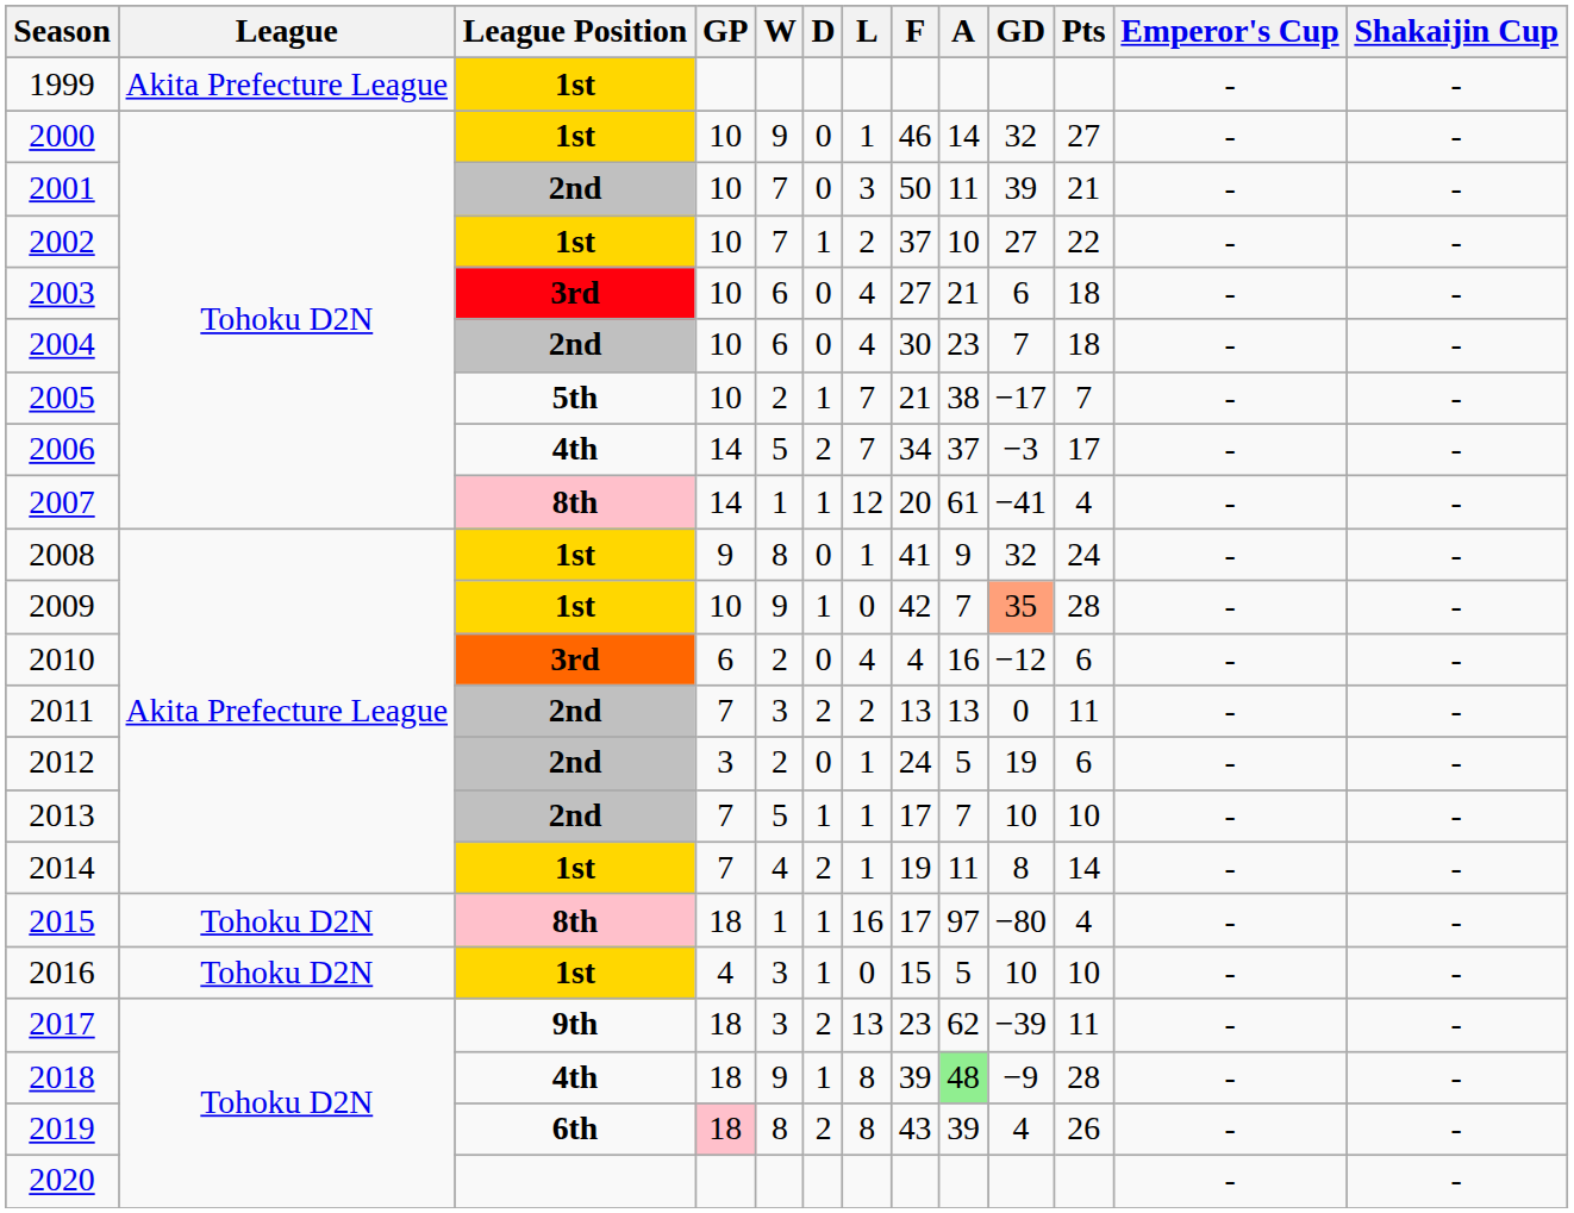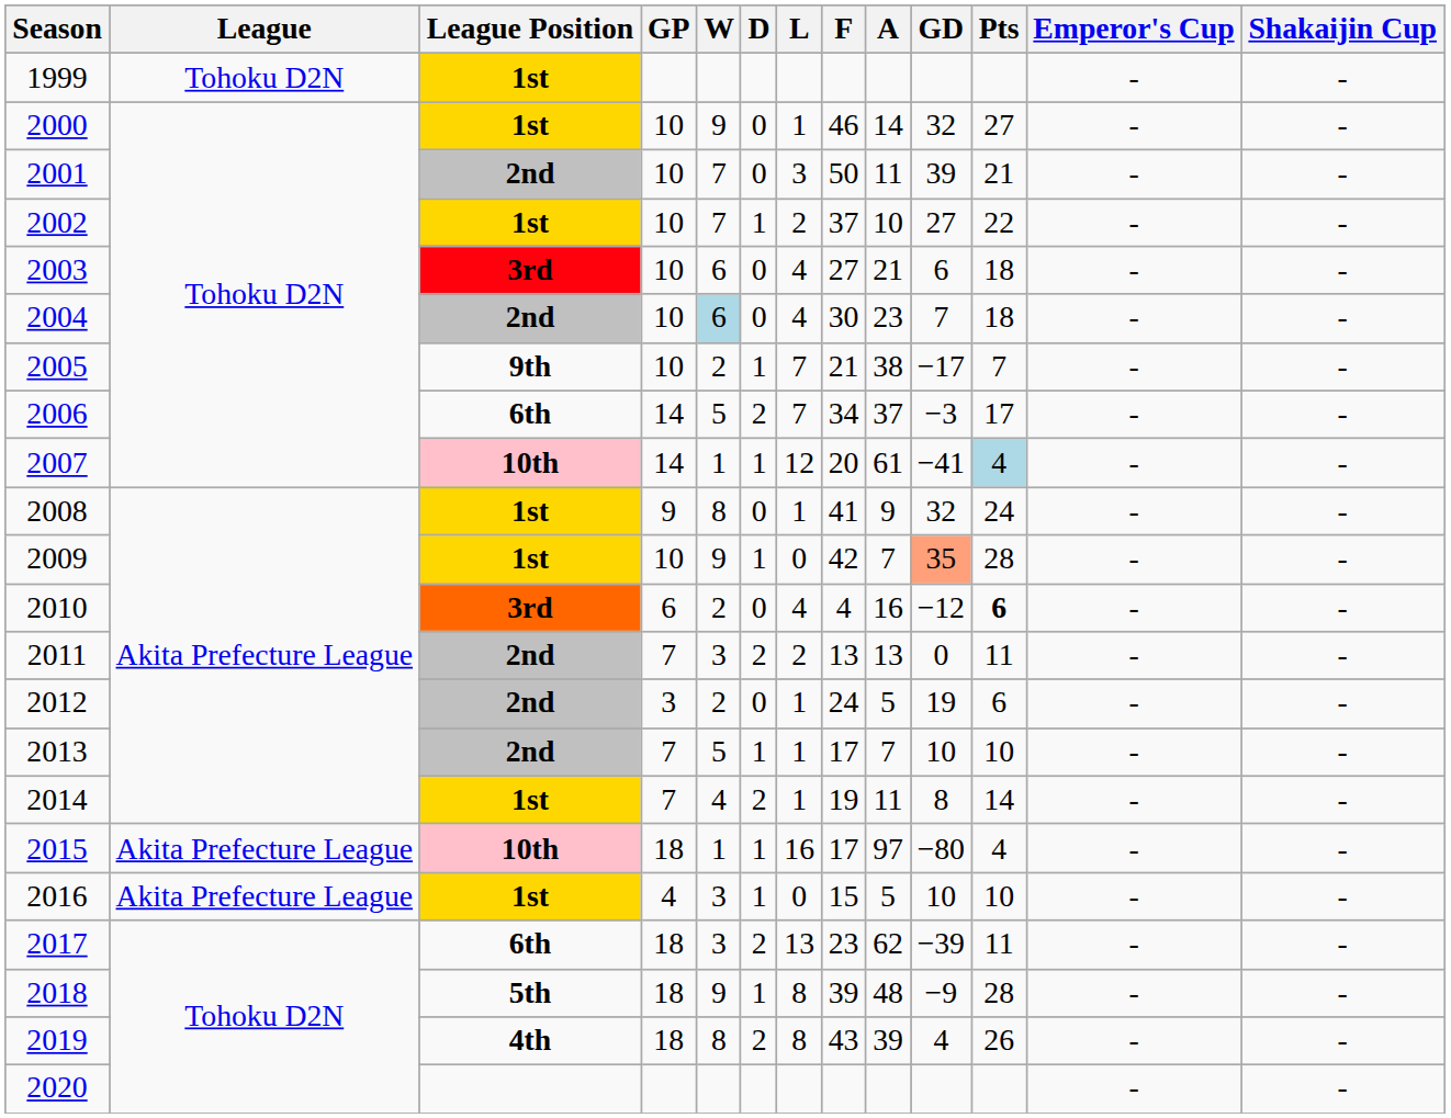1999 | League: Akita Prefecture League -> Tohoku D2N
2004 | W: no background -> lightblue background
2005 | League Position: 5th -> 9th
2006 | League Position: 4th -> 6th
2007 | League Position: 8th -> 10th
2007 | Pts: no background -> lightblue background
2010 | Pts: normal -> bold
2015 | League: Tohoku D2N -> Akita Prefecture League
2015 | League Position: 8th -> 10th
2016 | League: Tohoku D2N -> Akita Prefecture League
2017 | League Position: 9th -> 6th
2018 | League Position: 4th -> 5th
2018 | A: lightgreen background -> no background
2019 | League Position: 6th -> 4th
2019 | GP: pink background -> no background
